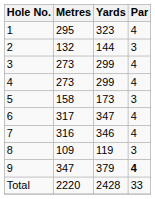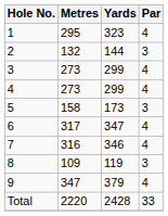9 | Par: bold -> normal
